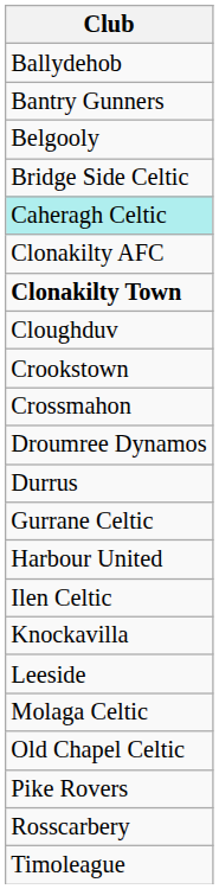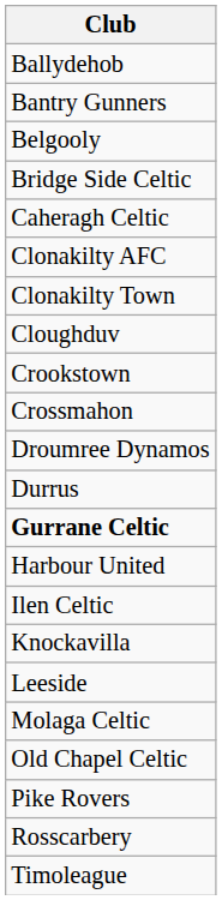row 6 | column 1: paleturquoise background -> no background
row 8 | column 1: bold -> normal
row 14 | column 1: normal -> bold
